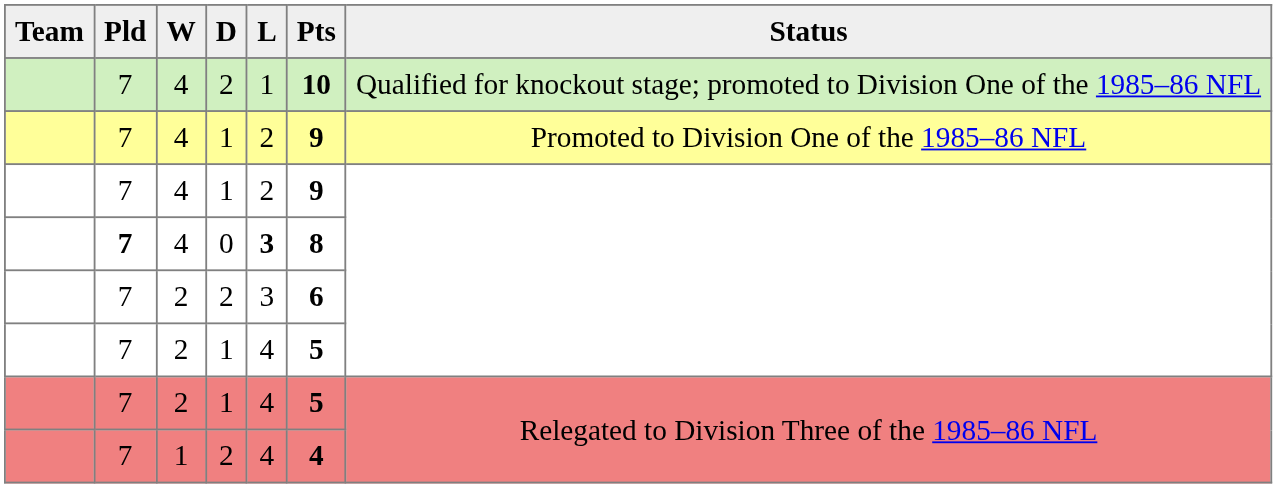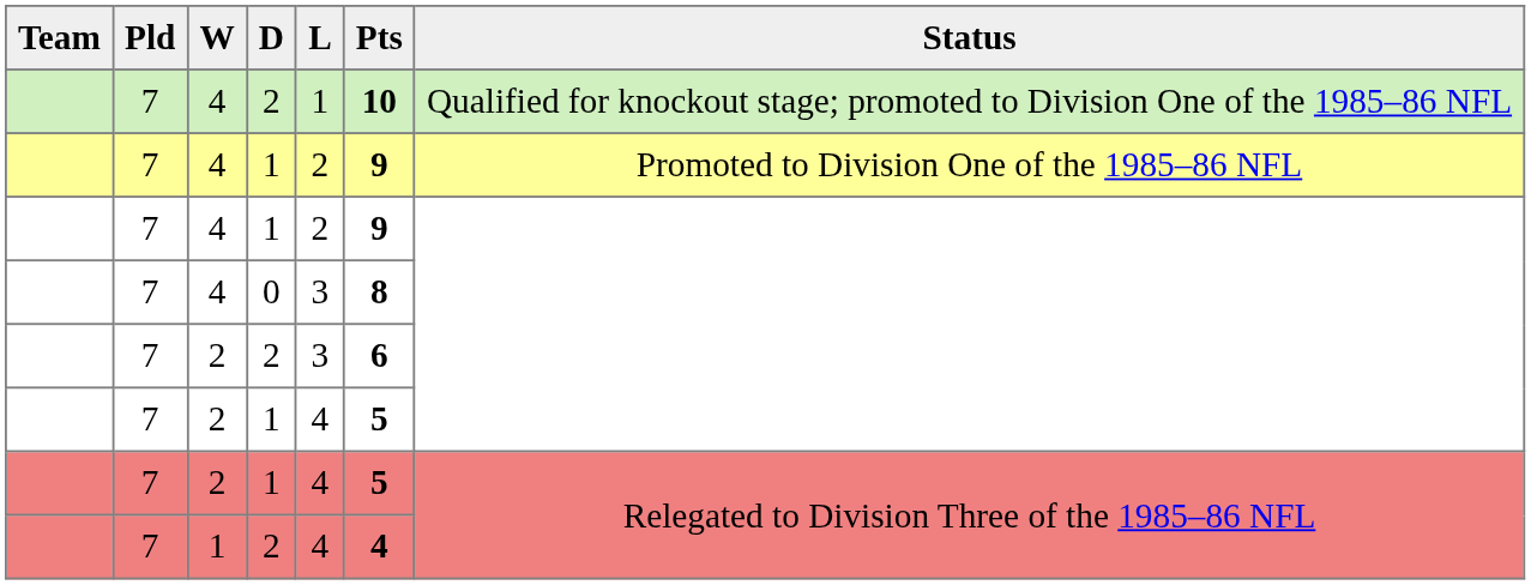4 / 0 | Pld: bold -> normal
4 / 0 | L: bold -> normal
